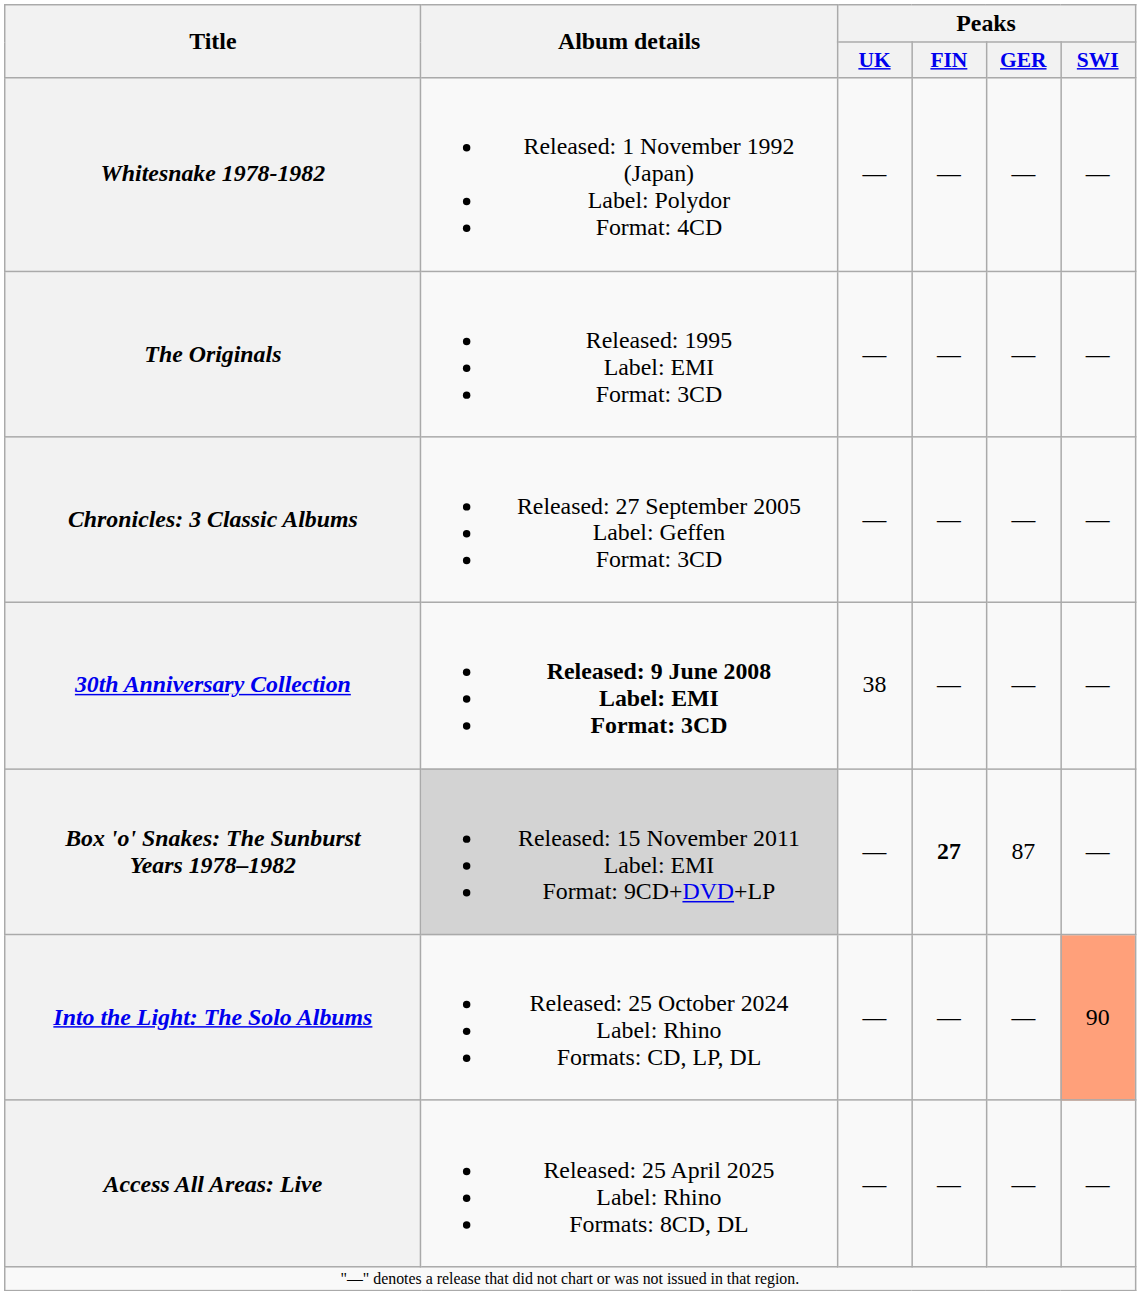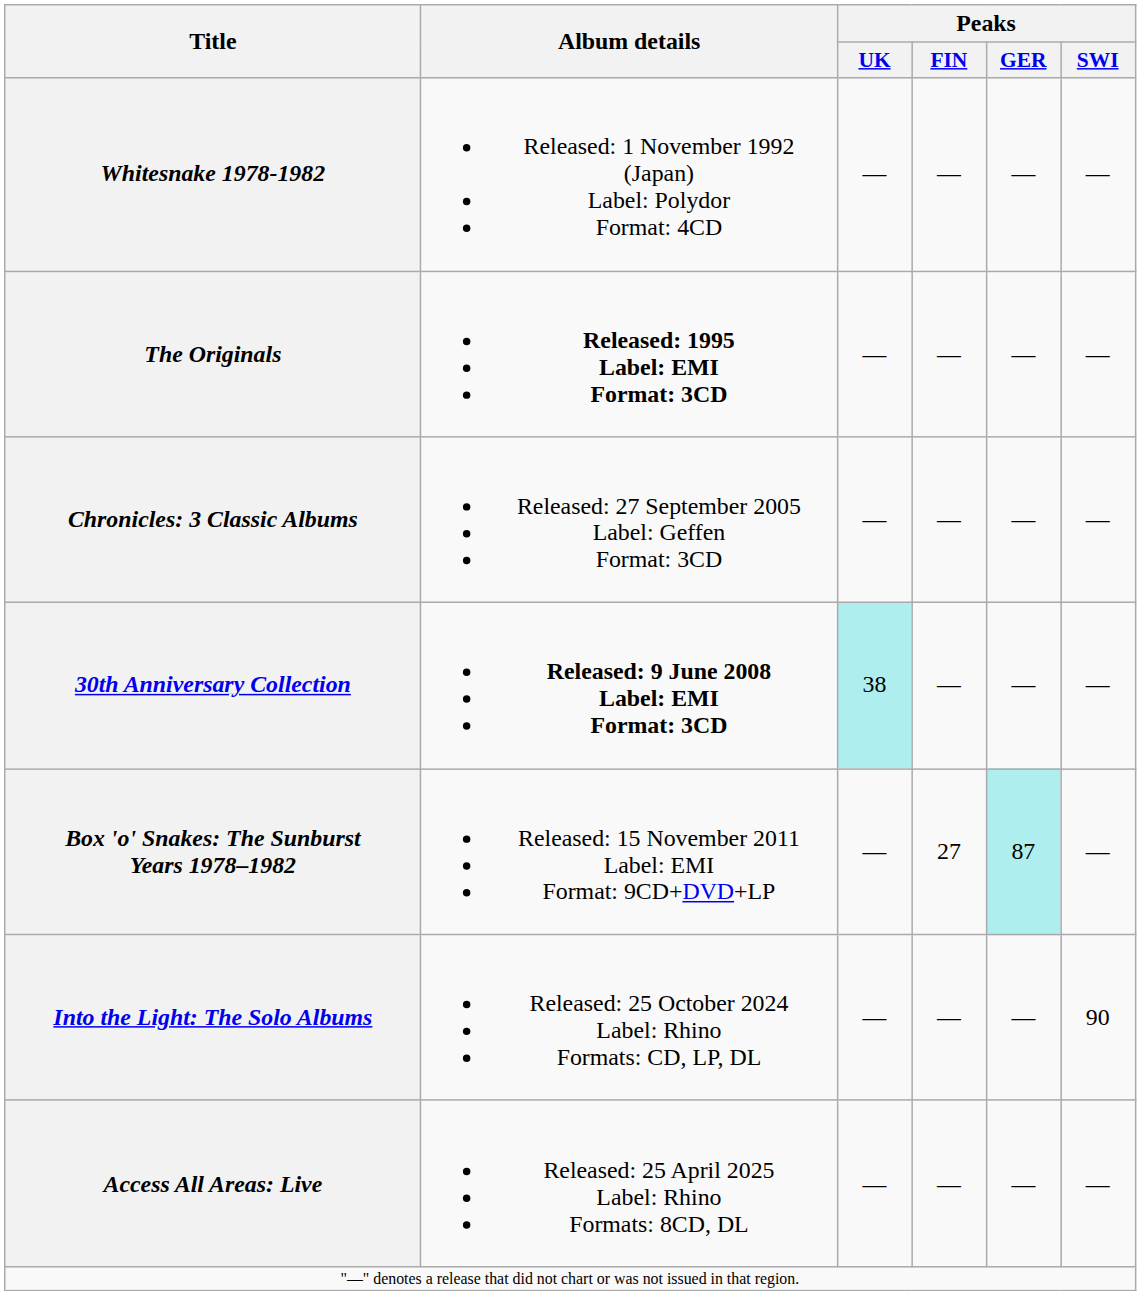The Originals | Album details: normal -> bold
30th Anniversary Collection | Peaks / UK: no background -> paleturquoise background
Box 'o' Snakes: The Sunburst Years 1978–1982 | Album details: lightgrey background -> no background
Box 'o' Snakes: The Sunburst Years 1978–1982 | Peaks / FIN: bold -> normal
Box 'o' Snakes: The Sunburst Years 1978–1982 | Peaks / GER: no background -> paleturquoise background
Into the Light: The Solo Albums | Peaks / SWI: lightsalmon background -> no background
